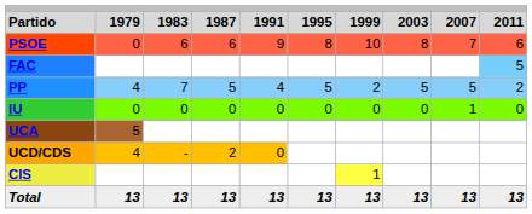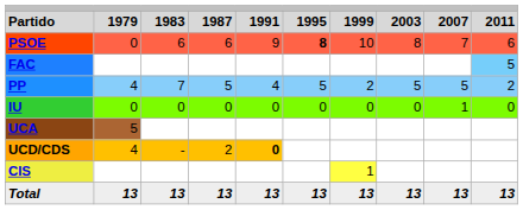PSOE | column 6: normal -> bold
UCD/CDS | column 5: normal -> bold
